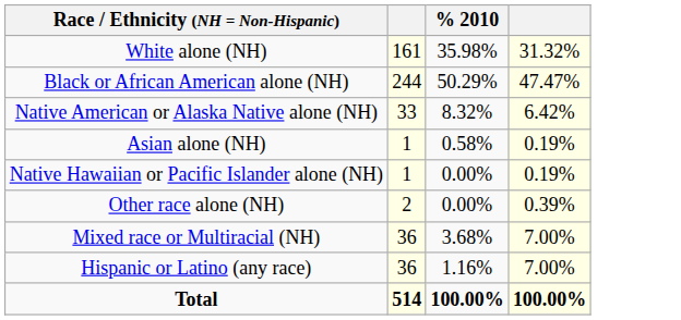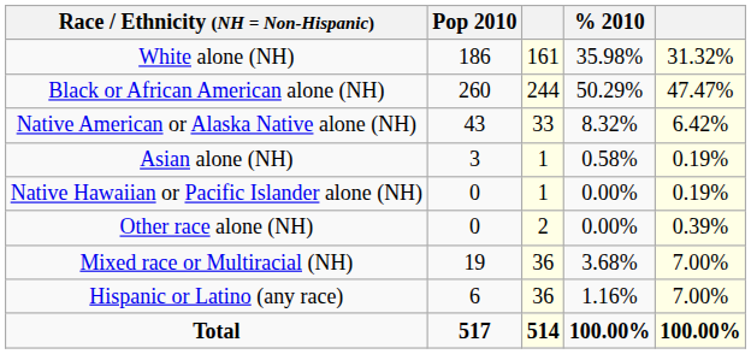+ column: Pop 2010 | 186 | 260 | 43 | 3 | 0 | 0 | 19 | 6 | 517
